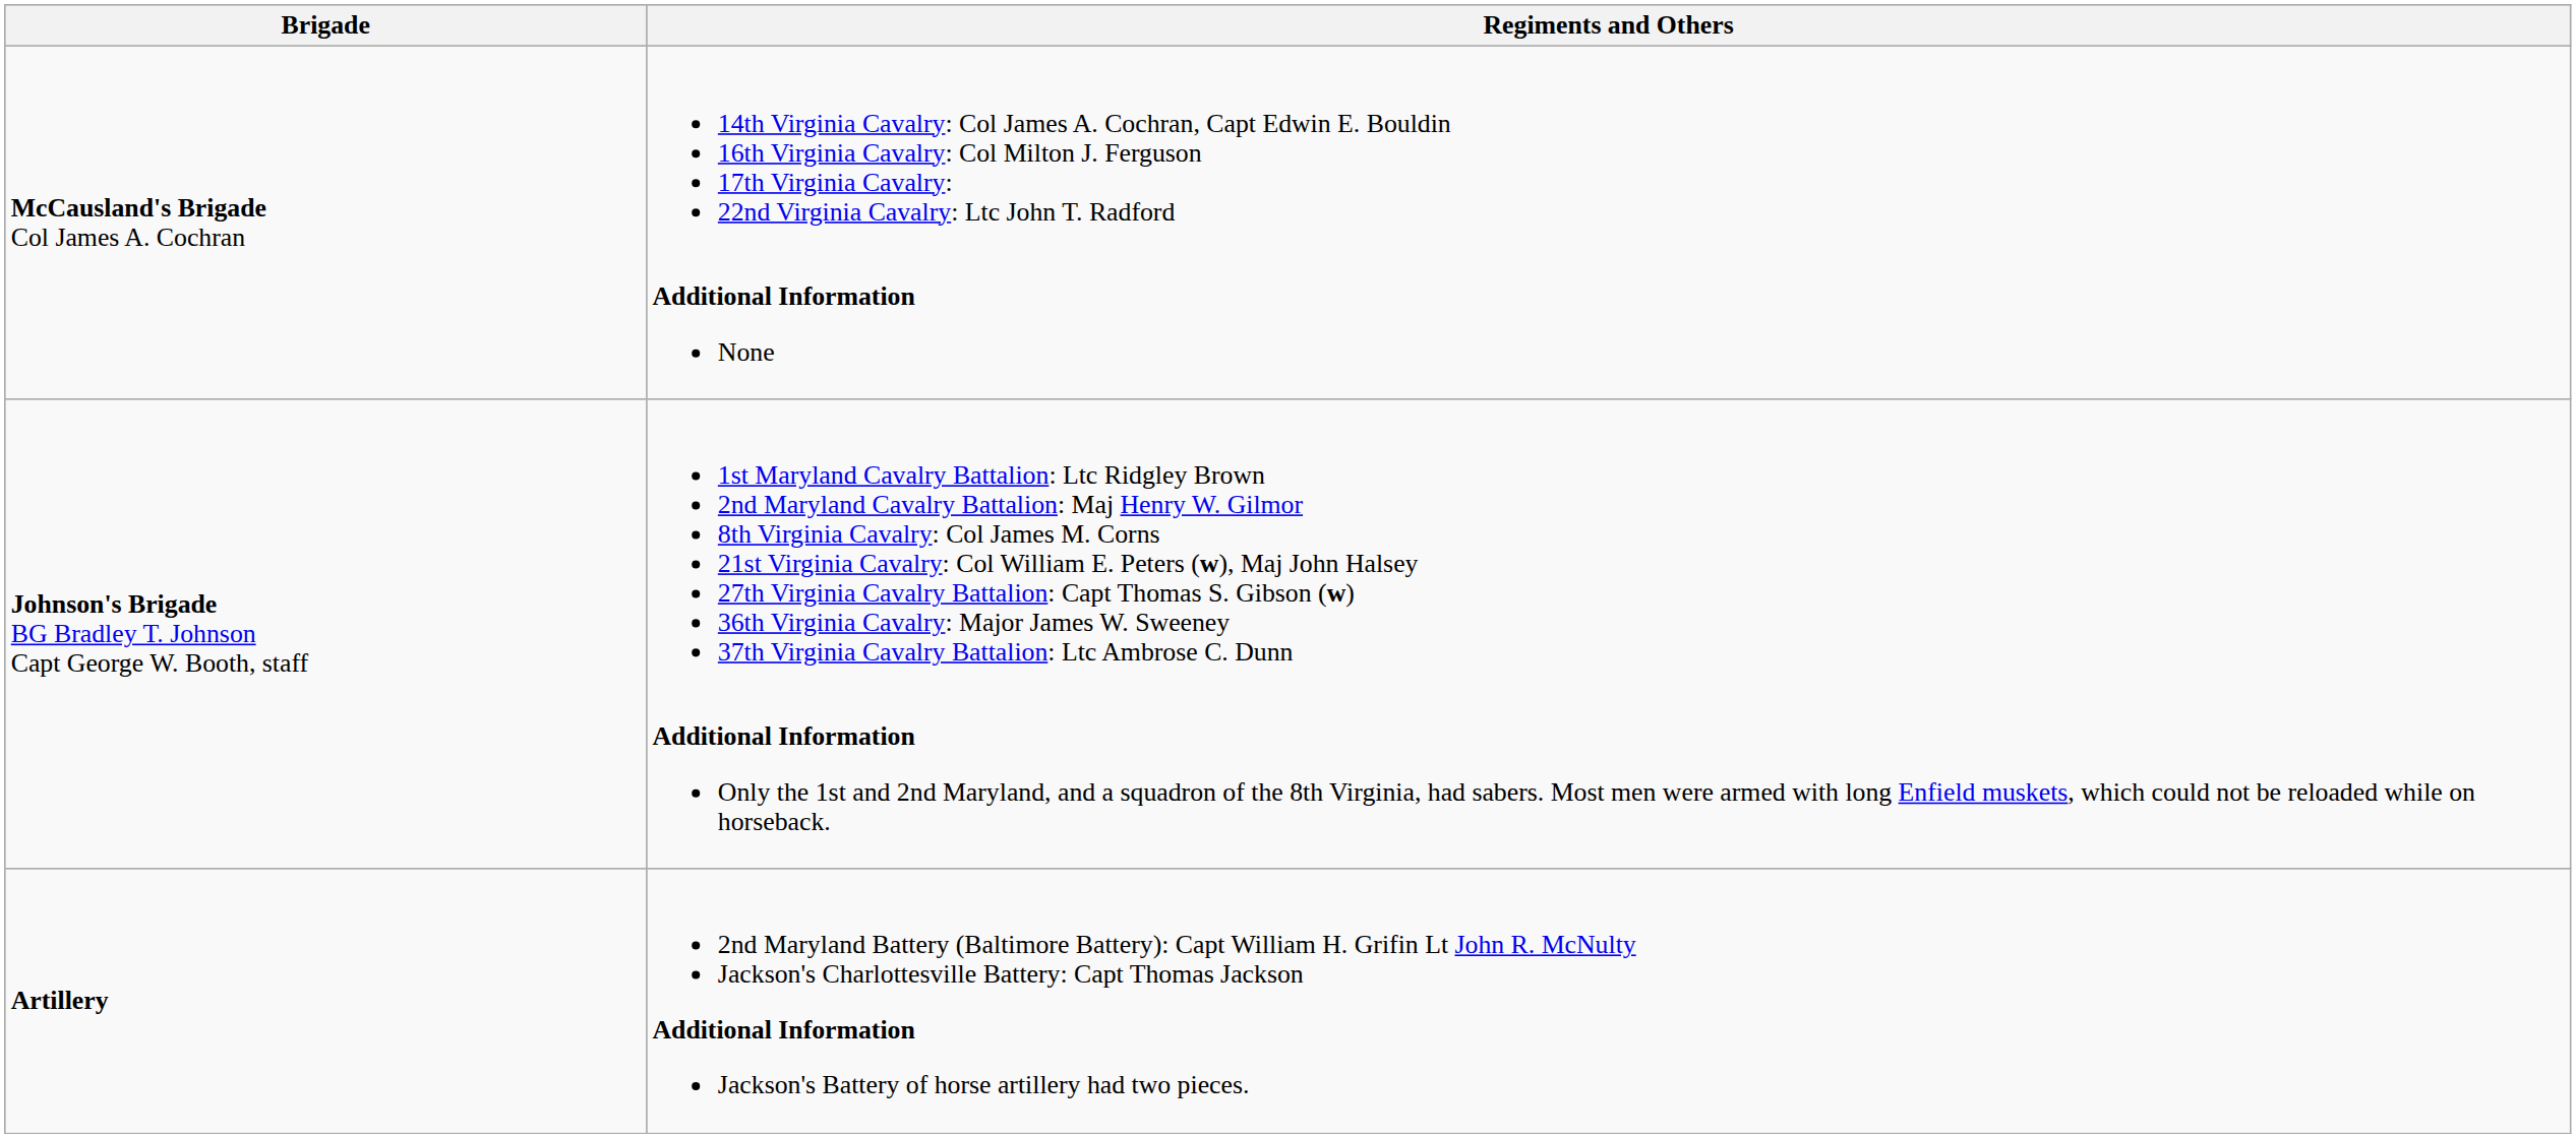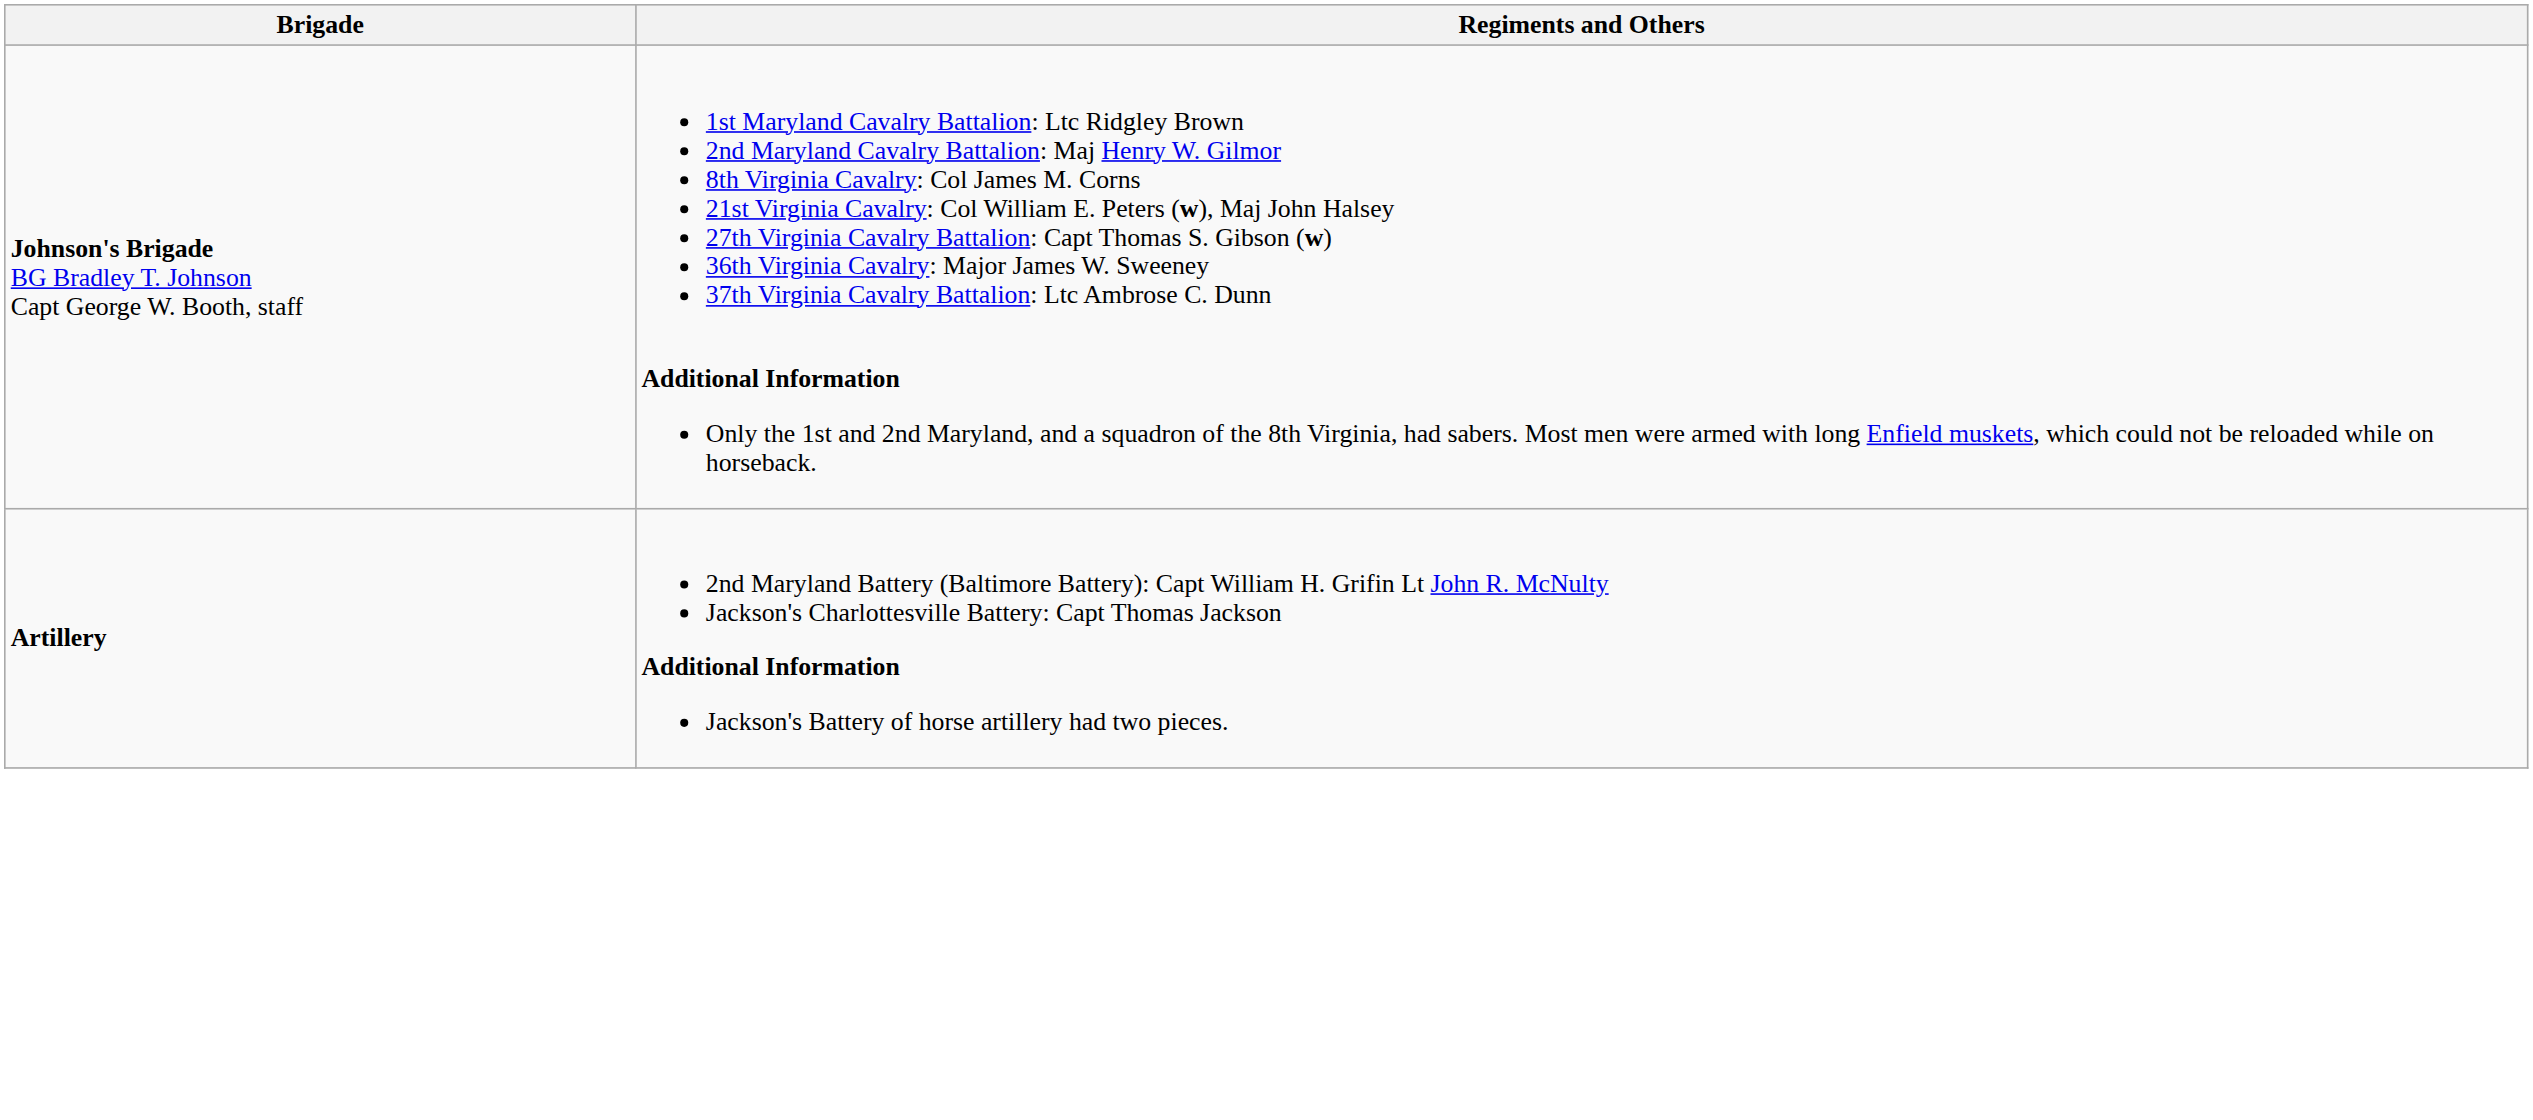- row: McCausland's Brigade Col James A. Cochran | 14th Virginia Cavalry: Col James A. Cochran, Capt Edwin E. Bouldin 16th Virginia Cavalry: Col Milton J. Ferguson 17th Virginia Cavalry: 22nd Virginia Cavalry: Ltc John T. Radford Additional Information None
